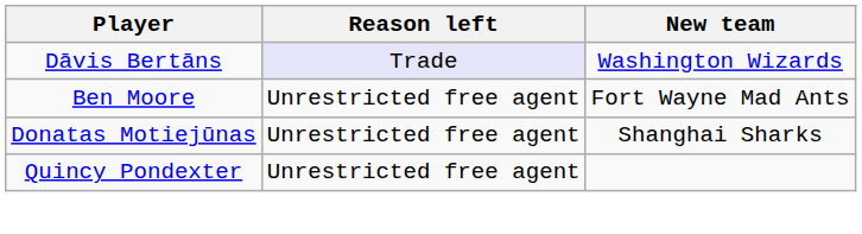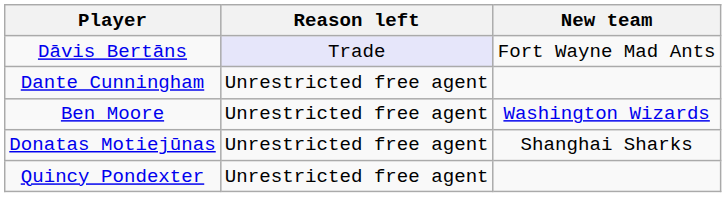Dāvis Bertāns | New team: Washington Wizards -> Fort Wayne Mad Ants
+ row: Dante Cunningham | Unrestricted free agent
Ben Moore | New team: Fort Wayne Mad Ants -> Washington Wizards
